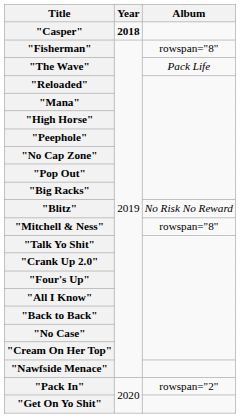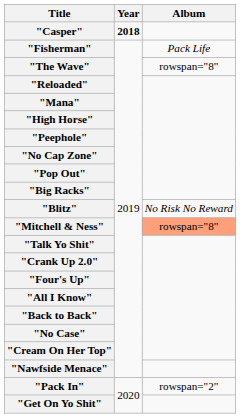"Fisherman" | Album: rowspan="8" -> Pack Life
"The Wave" | Album: Pack Life -> rowspan="8"
"Mitchell & Ness" | Album: no background -> lightsalmon background
